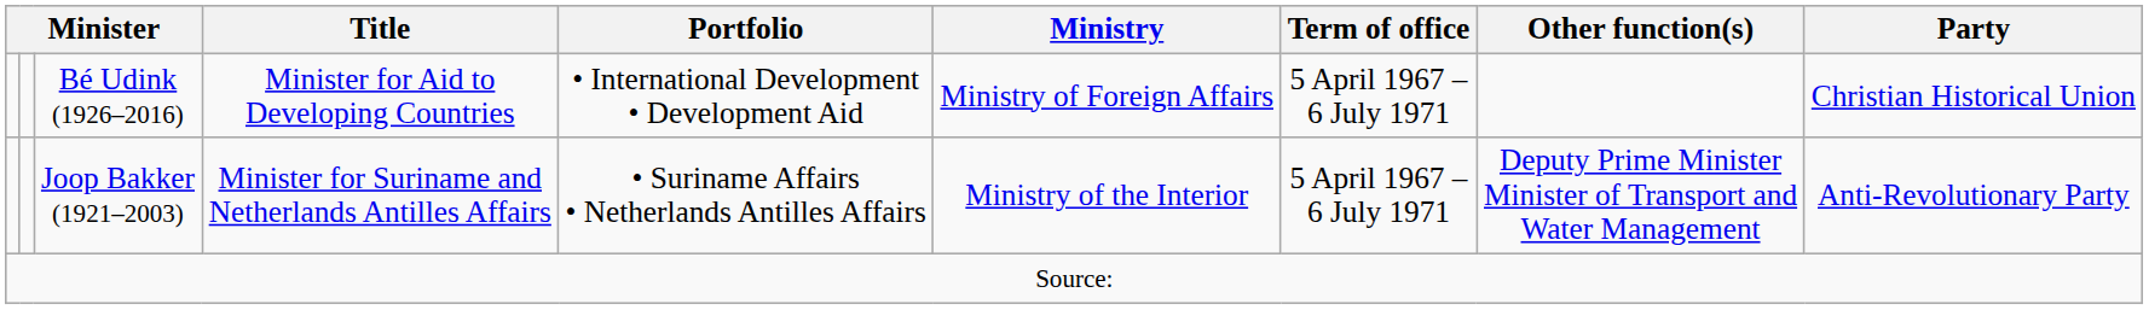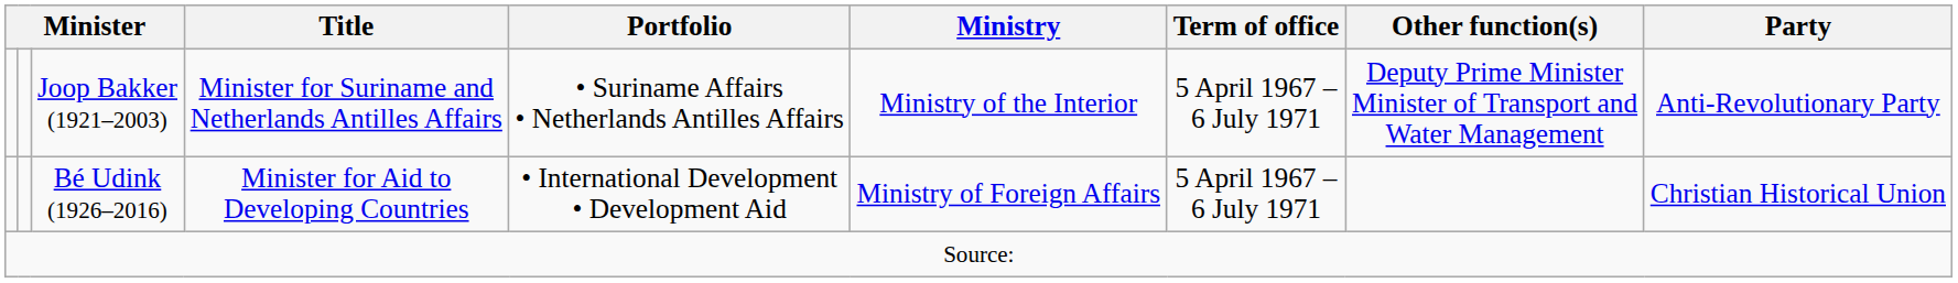rows swapped: Joop Bakker (1921–2003) <-> Bé Udink (1926–2016)
